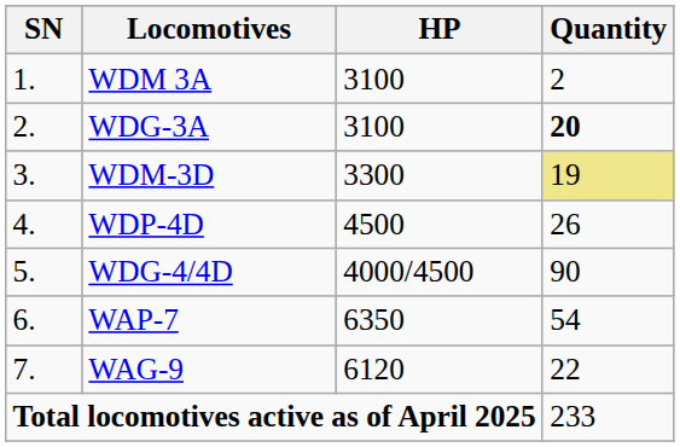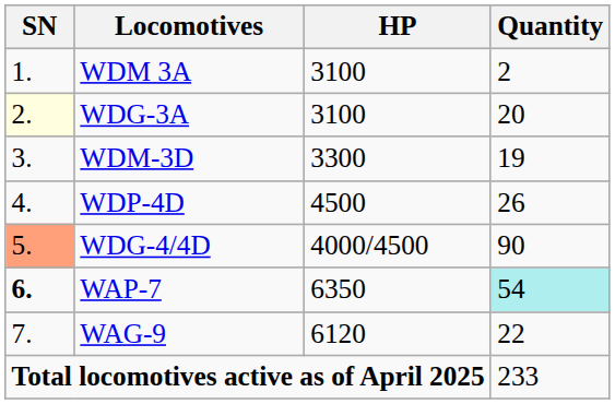WDG-3A | SN: no background -> lightyellow background
WDG-3A | Quantity: bold -> normal
WDM-3D | Quantity: khaki background -> no background
WDG-4/4D | SN: no background -> lightsalmon background
WAP-7 | SN: normal -> bold
WAP-7 | Quantity: no background -> paleturquoise background
